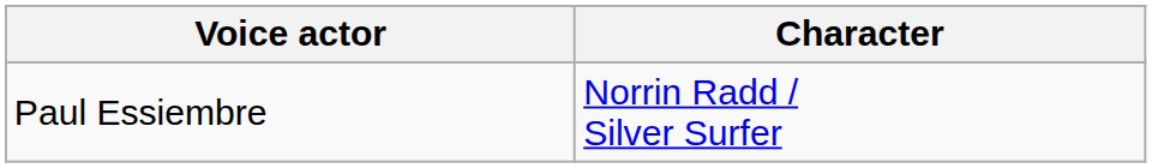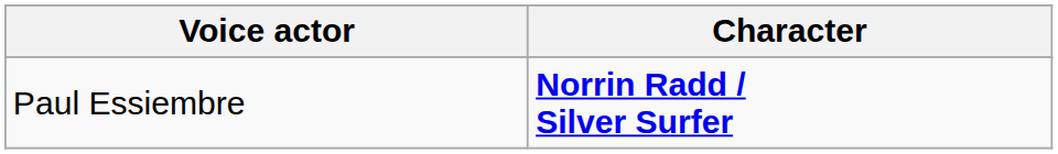Paul Essiembre | Character: normal -> bold
